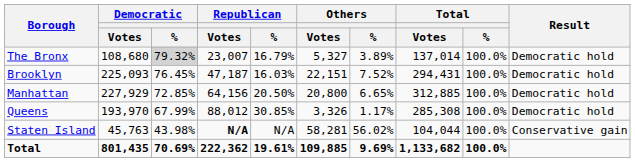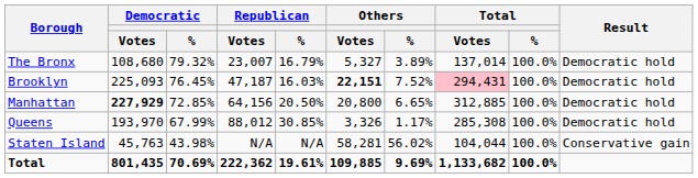The Bronx | Democratic / %: lightgrey background -> no background
Brooklyn | Others / Votes: normal -> bold
Brooklyn | Total / Votes: no background -> pink background
Manhattan | Democratic / Votes: normal -> bold
Staten Island | Republican / Votes: bold -> normal
